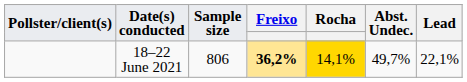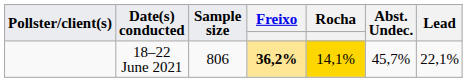18–22 June 2021 | Abst. Undec.: 49,7% -> 45,7%
